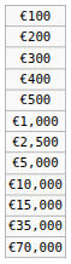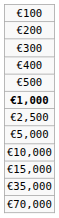row 6 | column 1: normal -> bold
